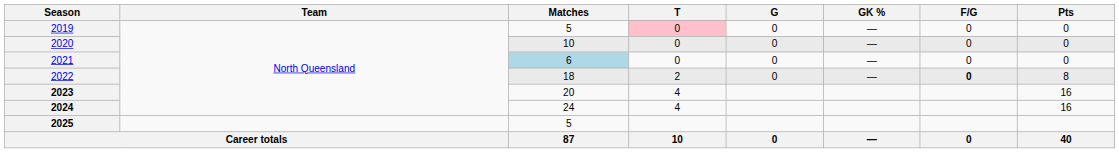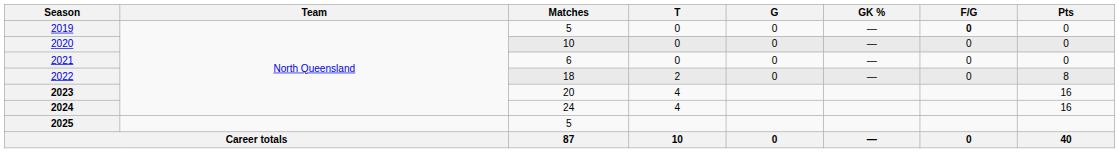2019 | T: pink background -> no background
2019 | F/G: normal -> bold
2021 | Matches: lightblue background -> no background
2022 | F/G: bold -> normal
